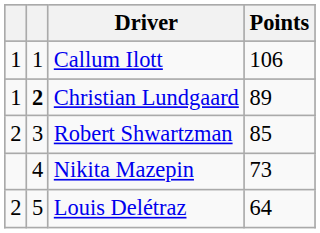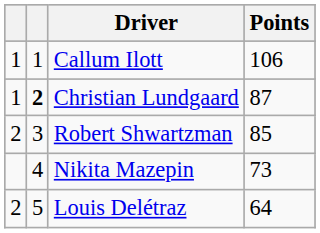Christian Lundgaard | Points: 89 -> 87
